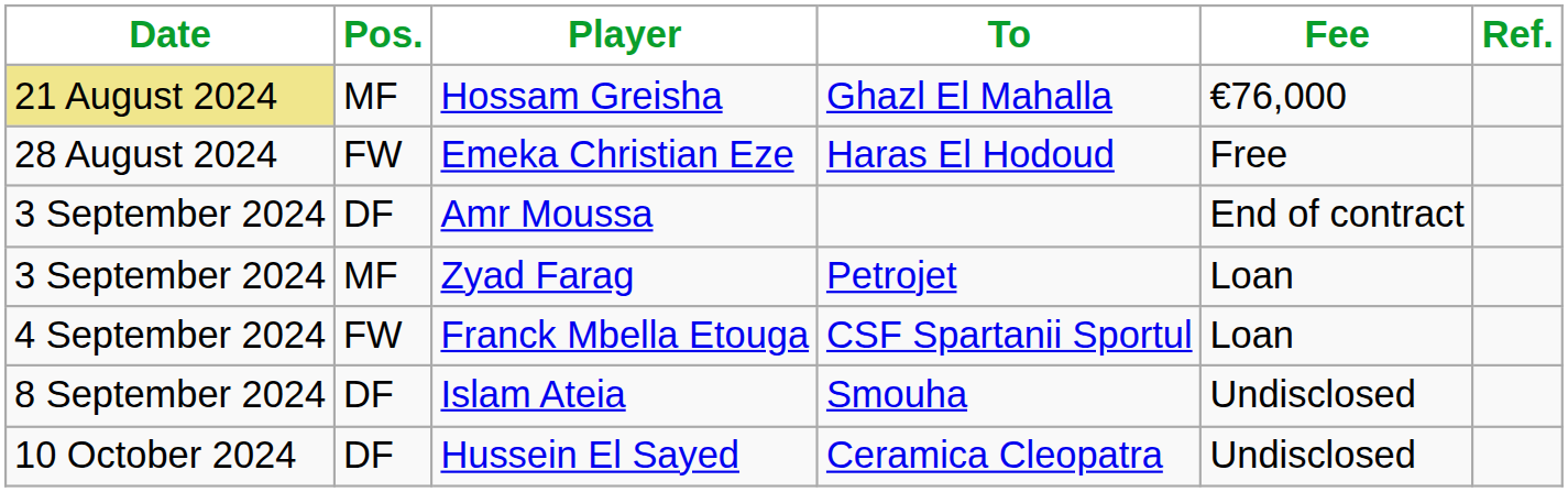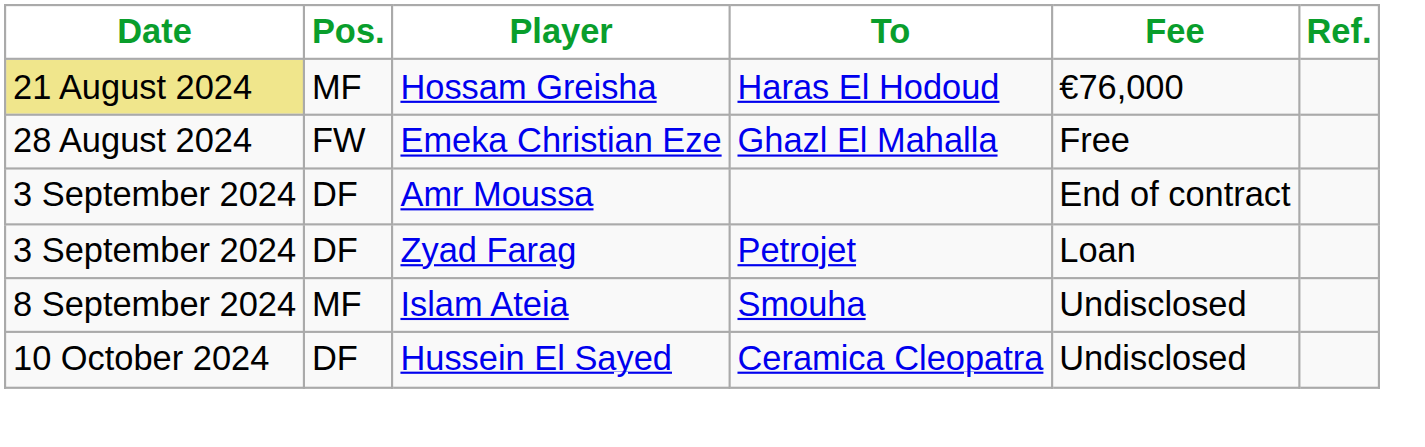Hossam Greisha | To: Ghazl El Mahalla -> Haras El Hodoud
Emeka Christian Eze | To: Haras El Hodoud -> Ghazl El Mahalla
Zyad Farag | Pos.: MF -> DF
- row: 4 September 2024 | FW | Franck Mbella Etouga | CSF Spartanii Sportul | Loan
Islam Ateia | Pos.: DF -> MF
